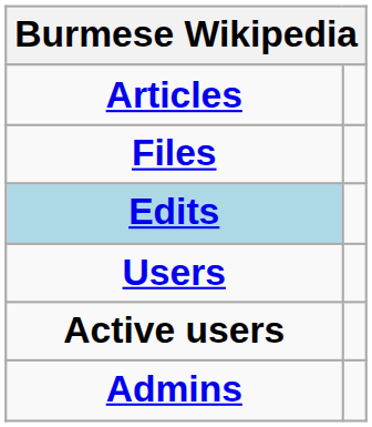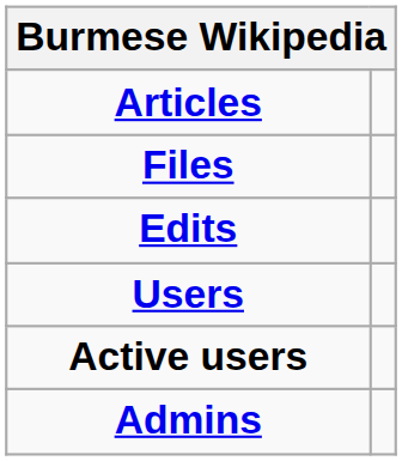Edits | Articles: lightblue background -> no background
